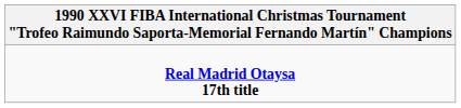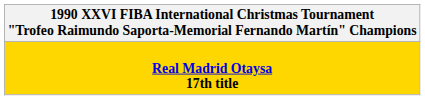row 2 | column 1: no background -> gold background
